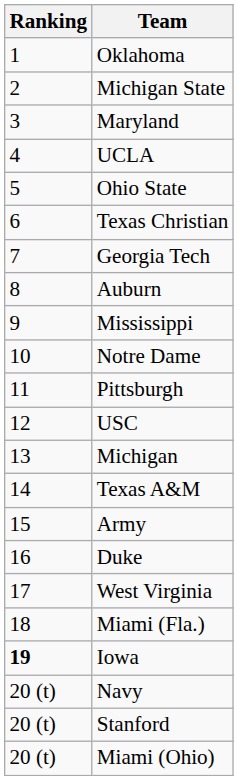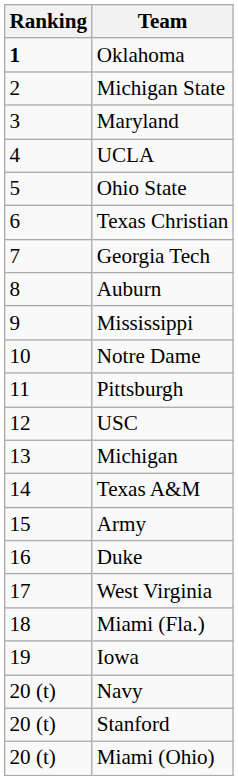Oklahoma | Ranking: normal -> bold
Iowa | Ranking: bold -> normal
